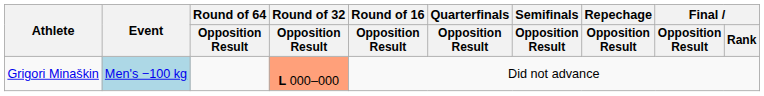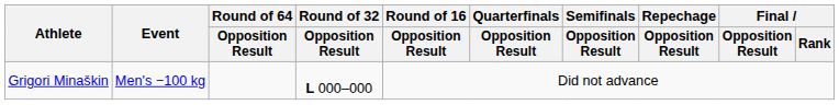Grigori Minaškin | Event: lightblue background -> no background
Grigori Minaškin | Round of 32 / Opposition Result: lightsalmon background -> no background
